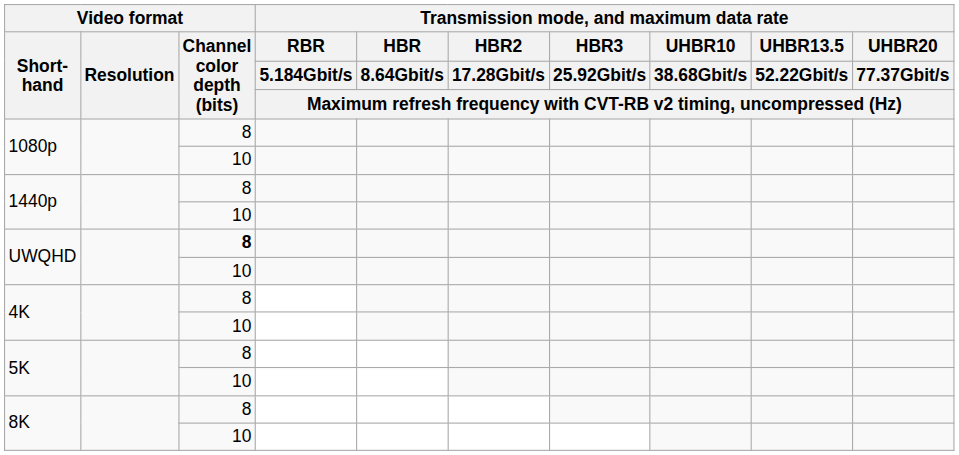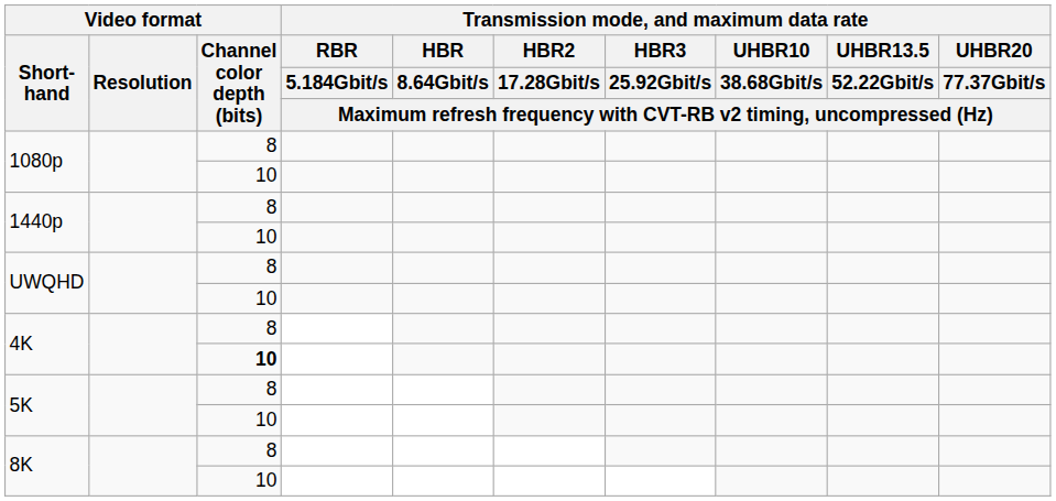UWQHD / 8 | Video format / Channel color depth (bits): bold -> normal
4K / 10 | Video format / Channel color depth (bits): normal -> bold
